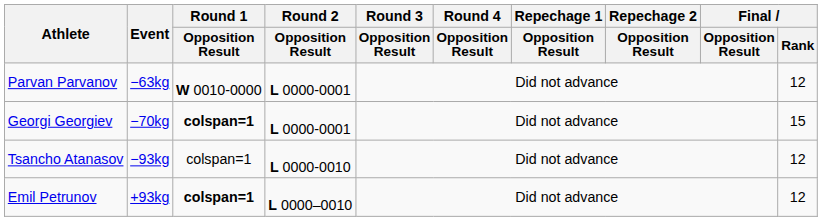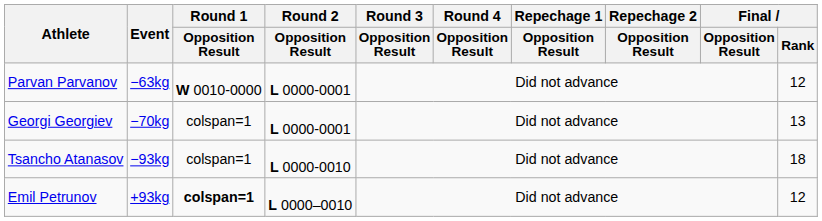Georgi Georgiev | Round 1 / Opposition Result: bold -> normal
Georgi Georgiev | Final / Rank: 15 -> 13
Tsancho Atanasov | Final / Rank: 12 -> 18
